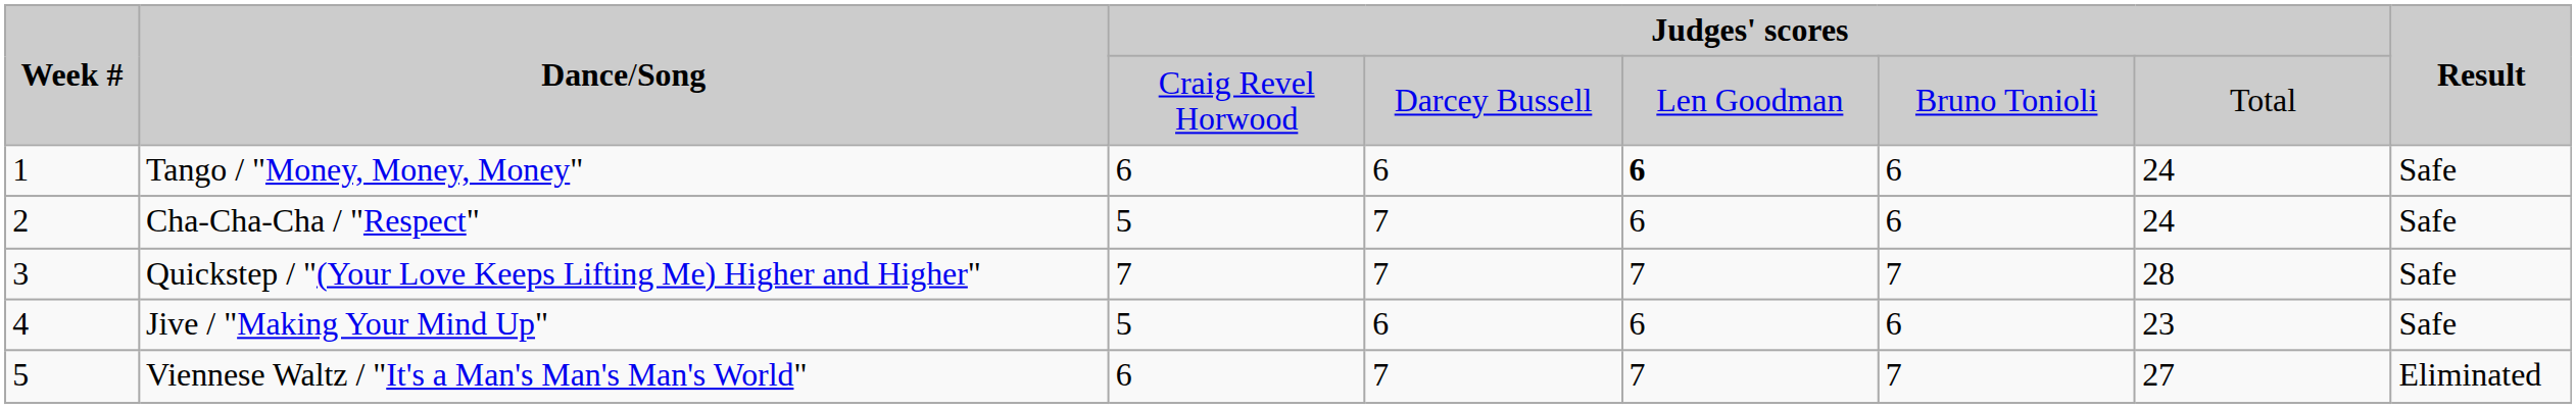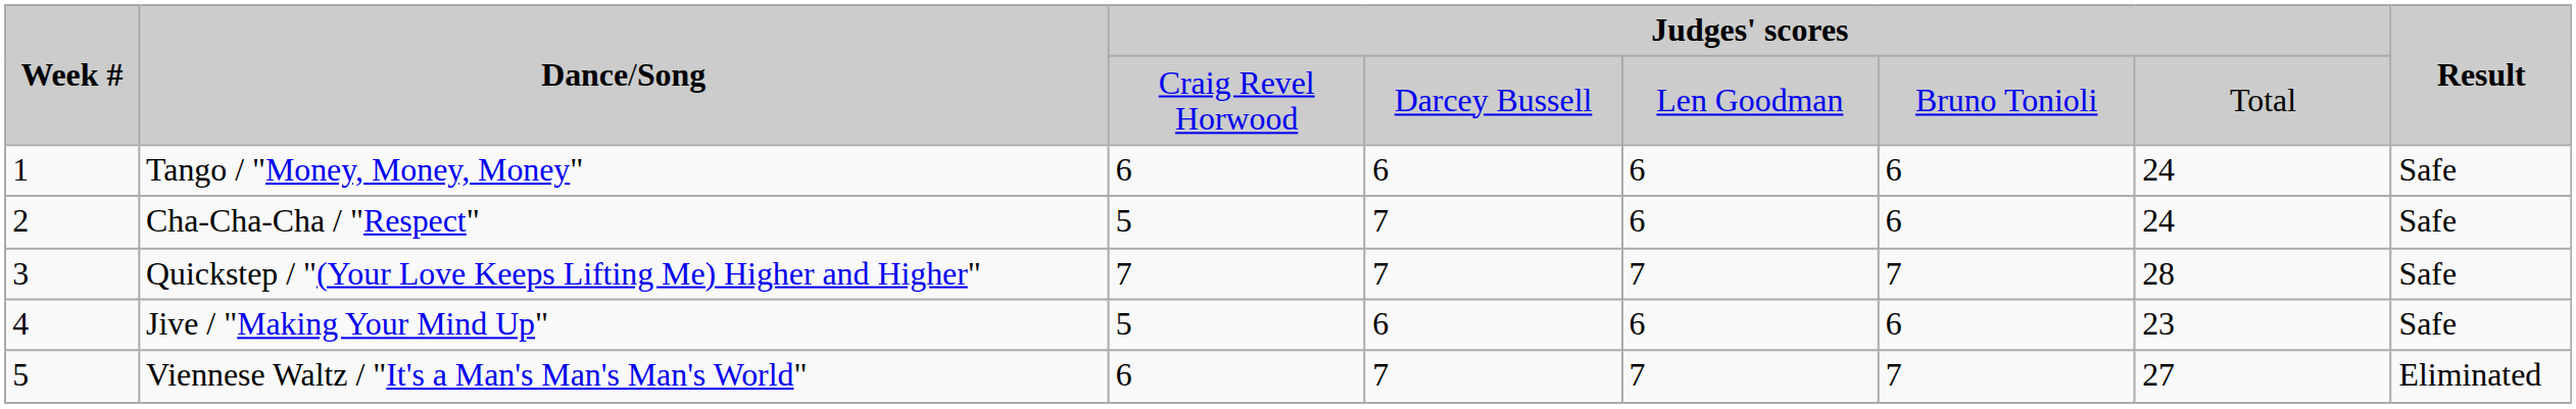Tango / "Money, Money, Money" | column 5: bold -> normal
